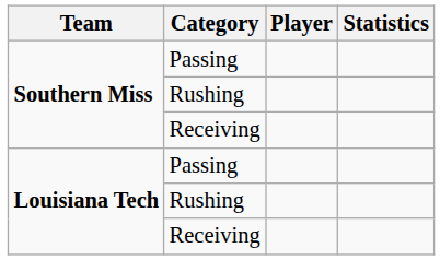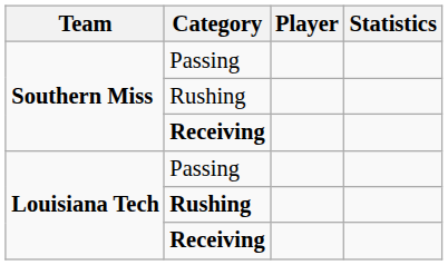Southern Miss / Receiving | Category: normal -> bold
Louisiana Tech / Rushing | Category: normal -> bold
Louisiana Tech / Receiving | Category: normal -> bold
